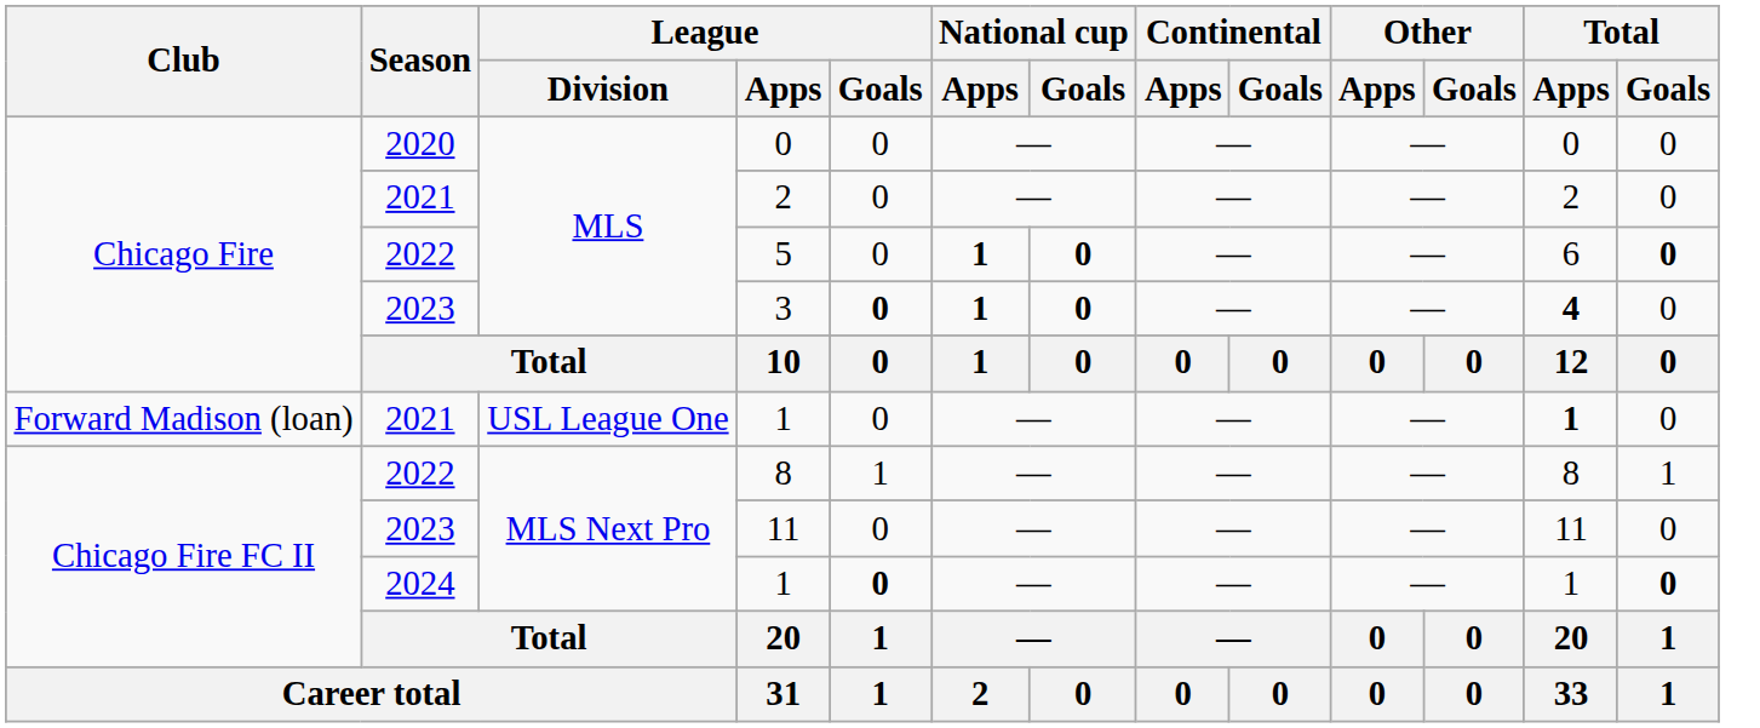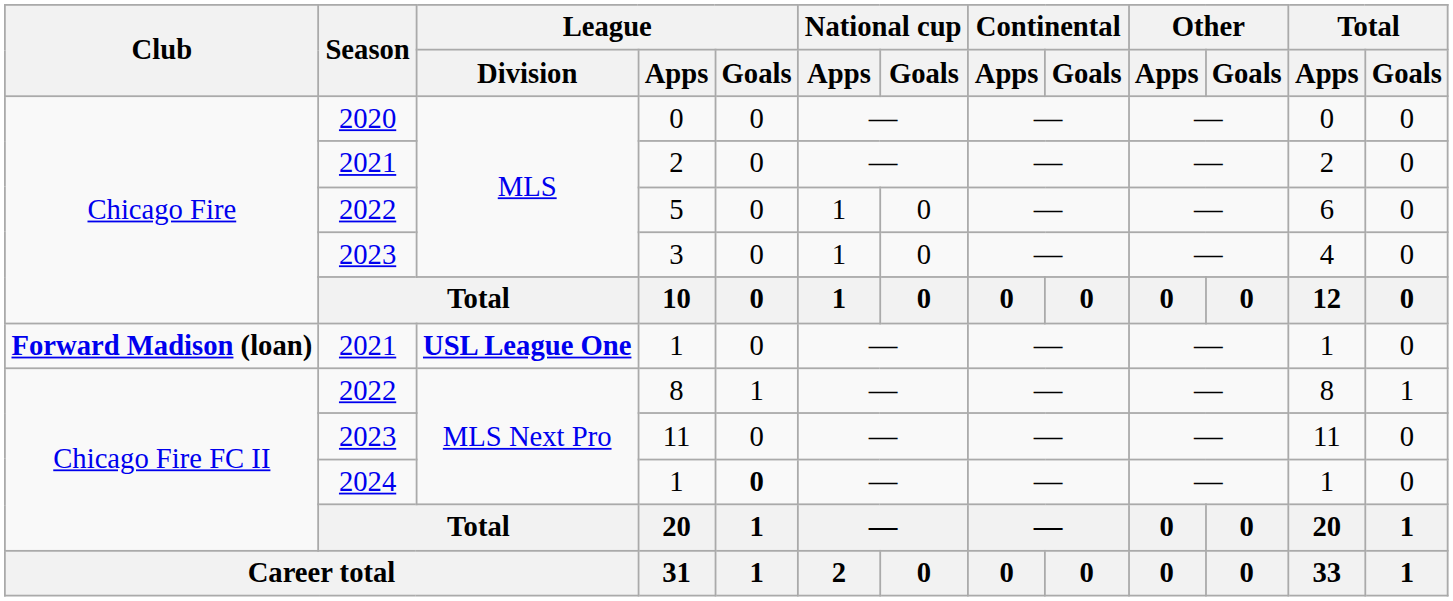5 | National cup / Apps: bold -> normal
5 | National cup / Goals: bold -> normal
5 | Total / Goals: bold -> normal
3 | League / Goals: bold -> normal
3 | National cup / Apps: bold -> normal
3 | National cup / Goals: bold -> normal
3 | Total / Apps: bold -> normal
2021 / 1 | Club: normal -> bold
2021 / 1 | League / Division: normal -> bold
2021 / 1 | Total / Apps: bold -> normal
2024 / 1 | Total / Goals: bold -> normal
